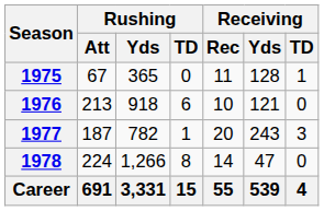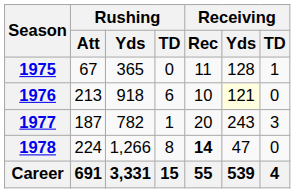1976 | Receiving / Yds: no background -> lightyellow background
1978 | Receiving / Rec: normal -> bold
